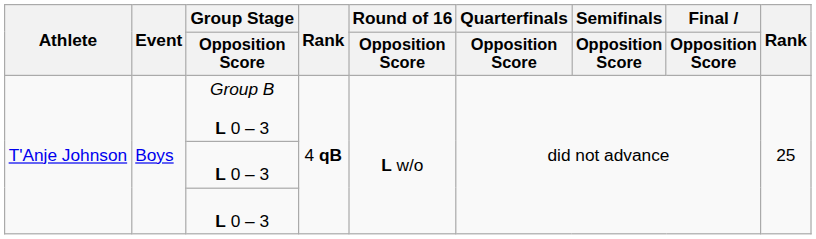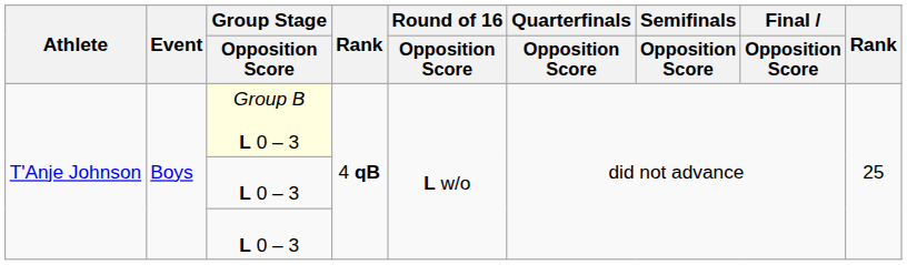Group B L 0 – 3 | Group Stage / Opposition Score: no background -> lightyellow background
